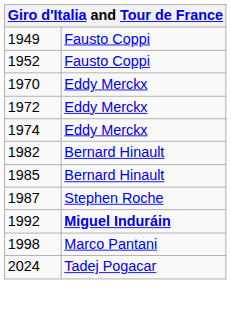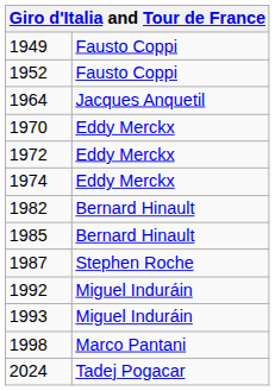+ row: 1964 | Jacques Anquetil
1992 | column 2: bold -> normal
+ row: 1993 | Miguel Induráin
